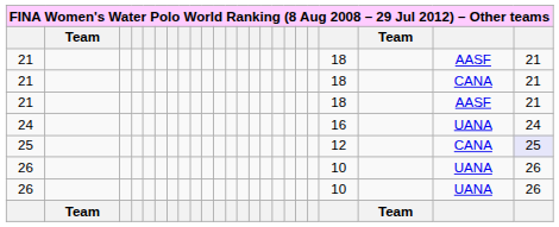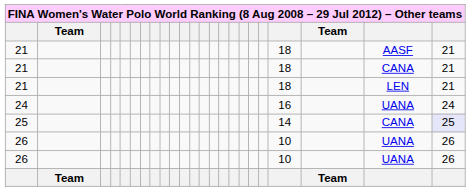row 5 | column 22: AASF -> LEN
row 7 | column 20: 12 -> 14
